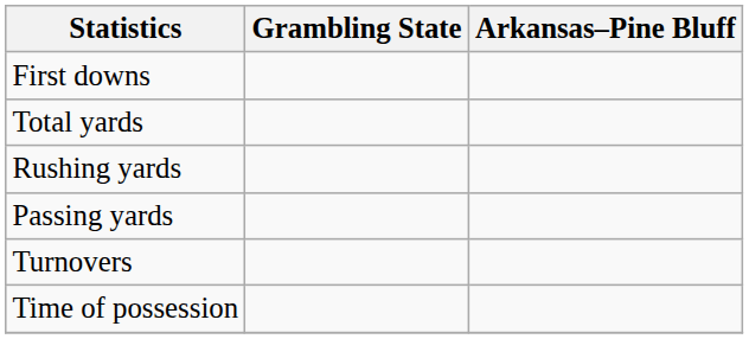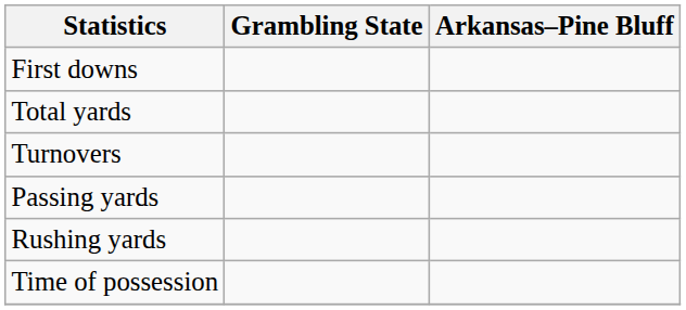rows swapped: Rushing yards <-> Turnovers
